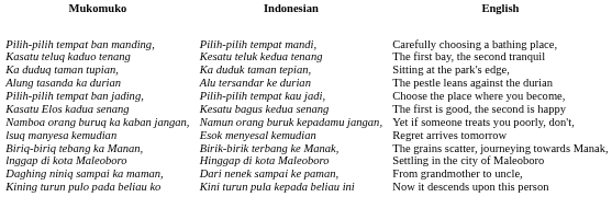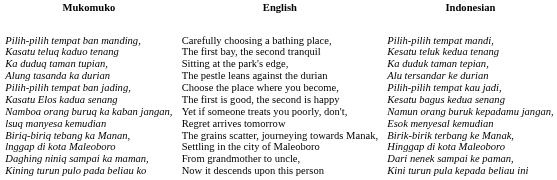columns swapped: Indonesian <-> English
